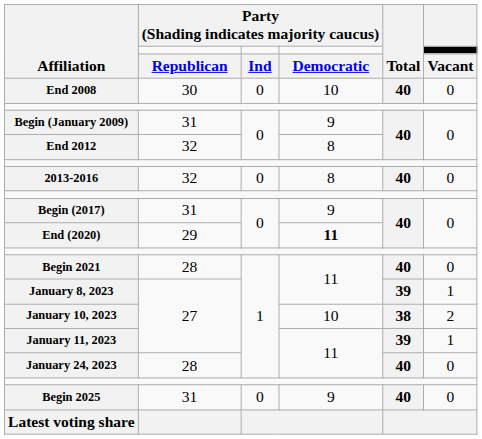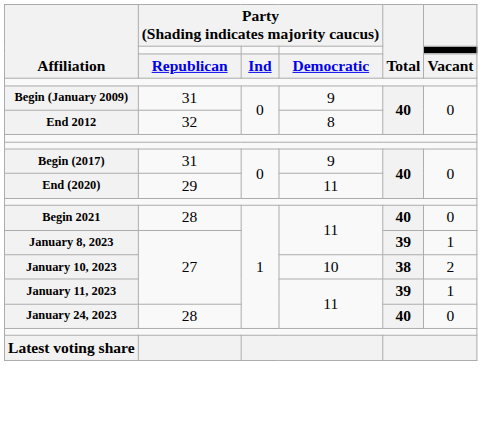- row: End 2008 | 30 | 0 | 10 | 40 | 0
- row: 2013-2016 | 32 | 0 | 8 | 40 | 0
End (2020) | column 4: bold -> normal
- row: Begin 2025 | 31 | 0 | 9 | 40 | 0
